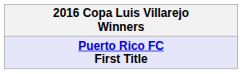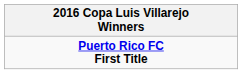row 2 | column 1: lavender background -> no background
